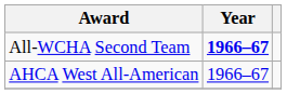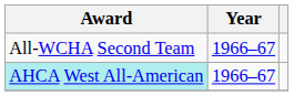row 2 | Year: bold -> normal
row 3 | Award: no background -> paleturquoise background
